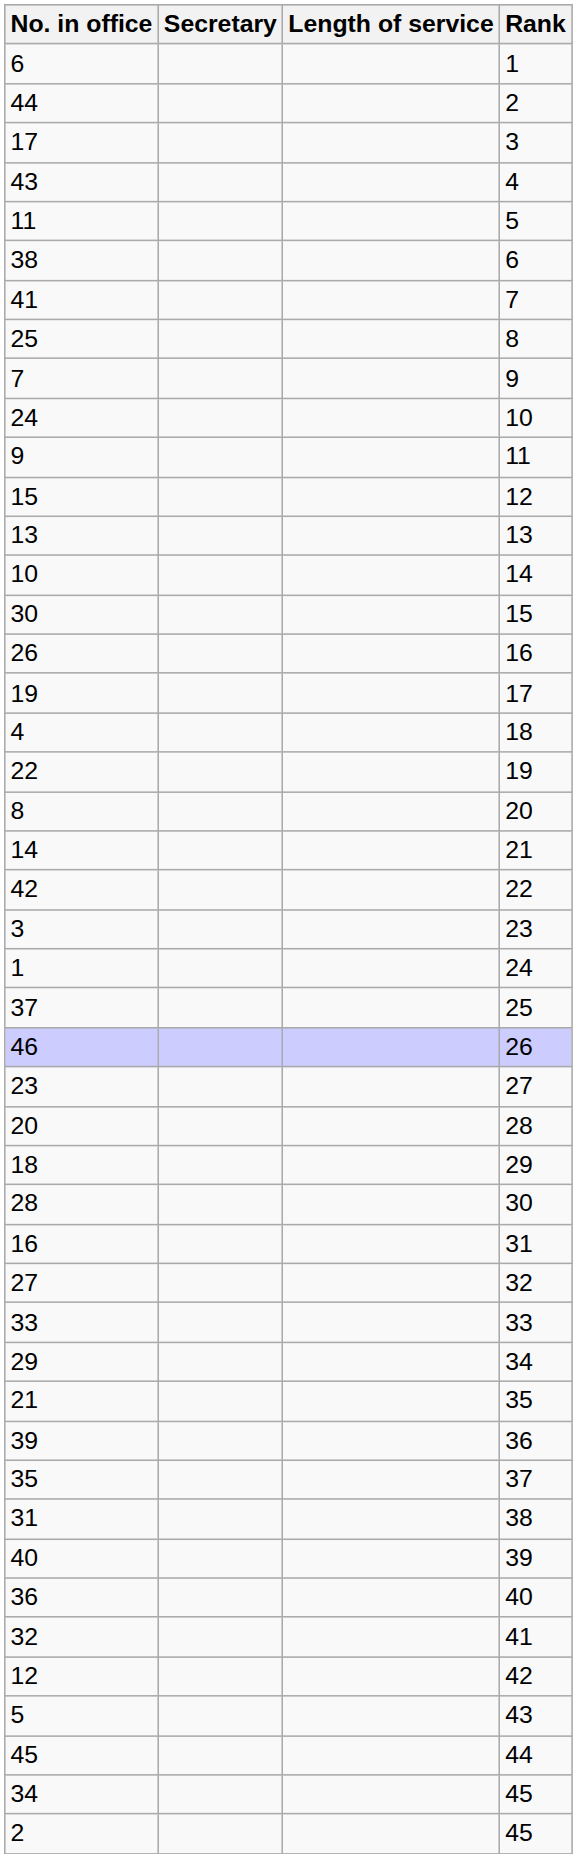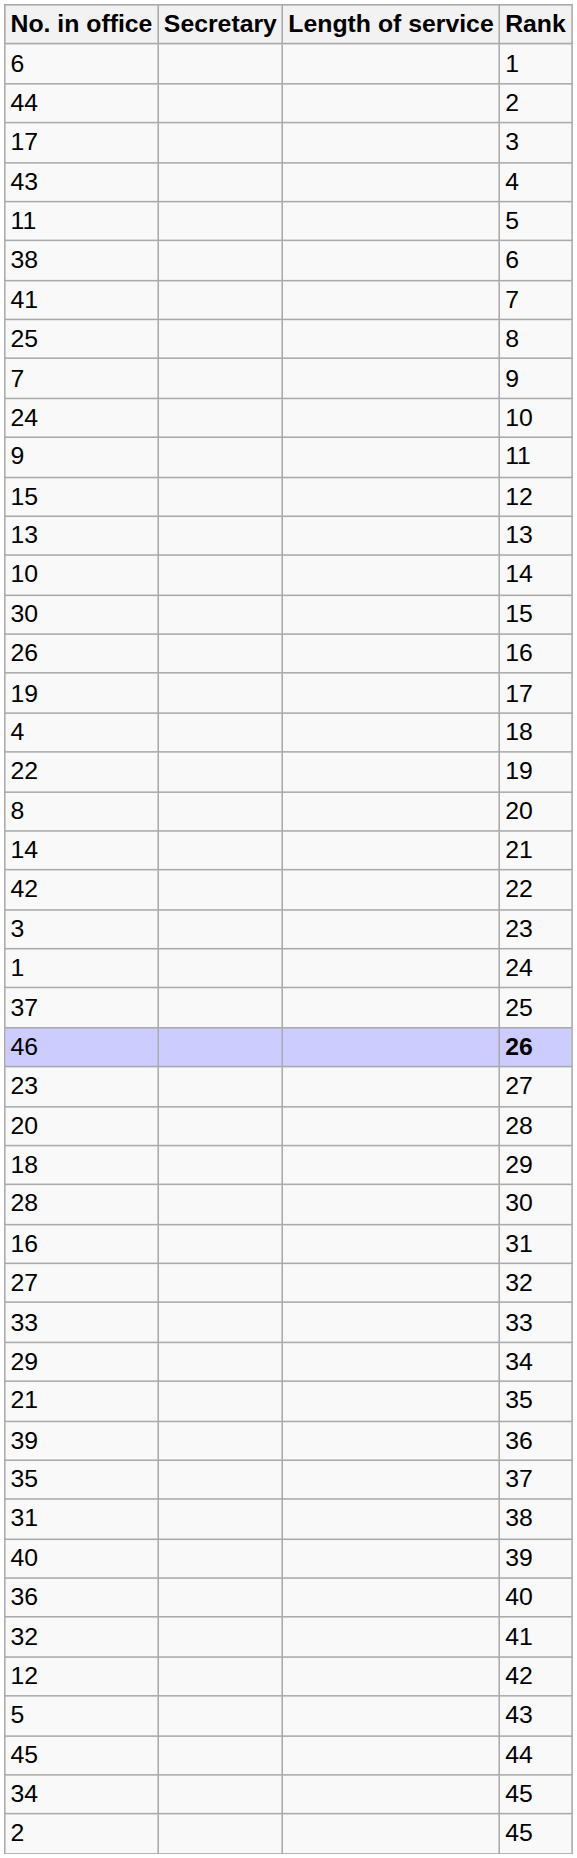46 | Rank: normal -> bold
